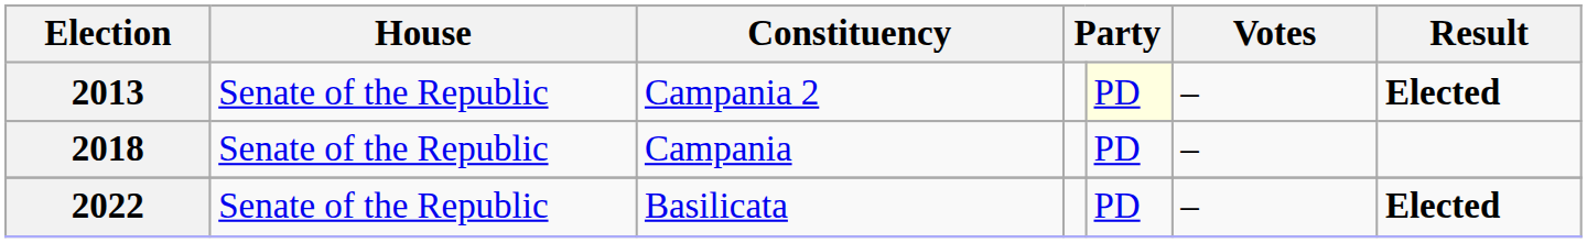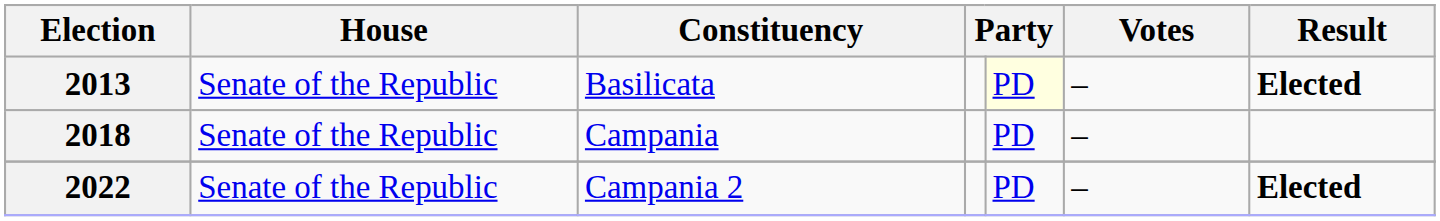2013 | Constituency: Campania 2 -> Basilicata
2022 | Constituency: Basilicata -> Campania 2
